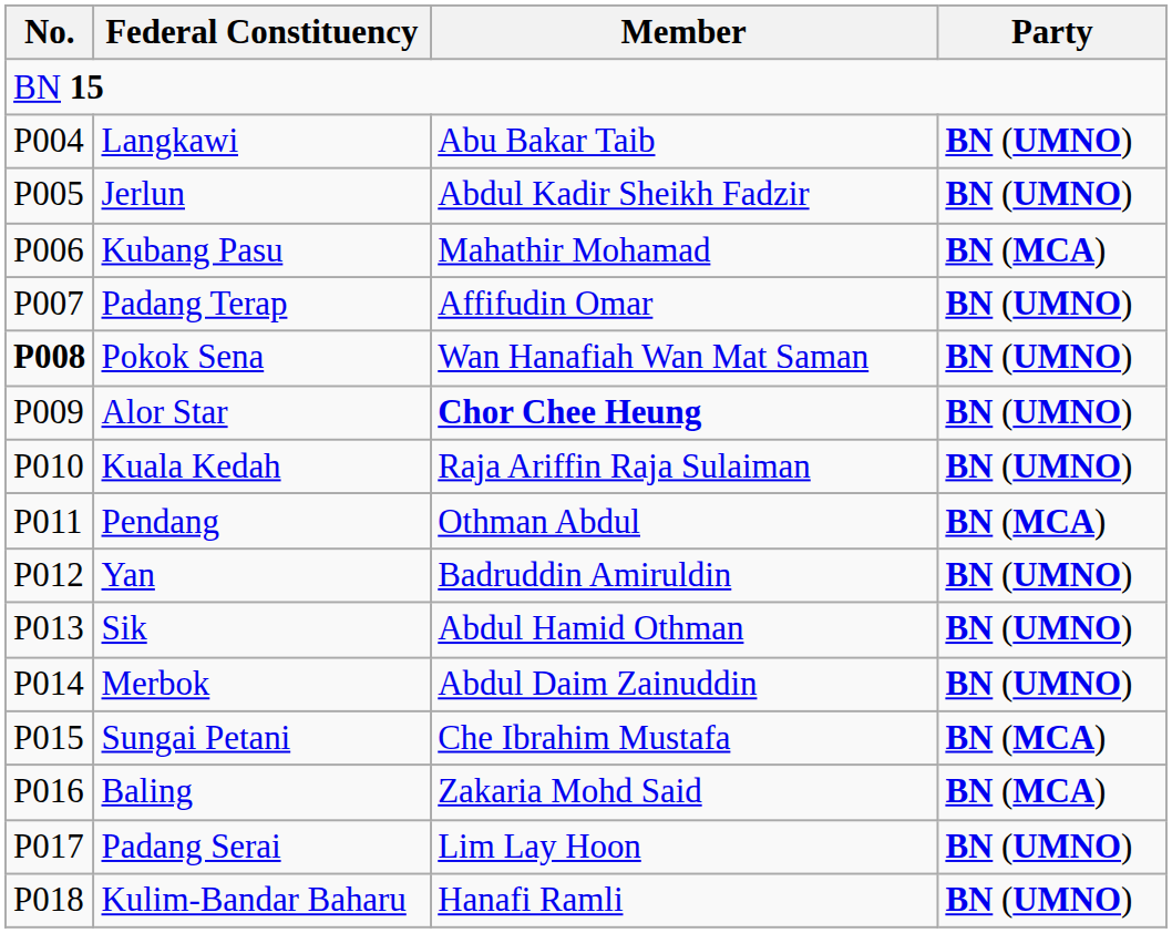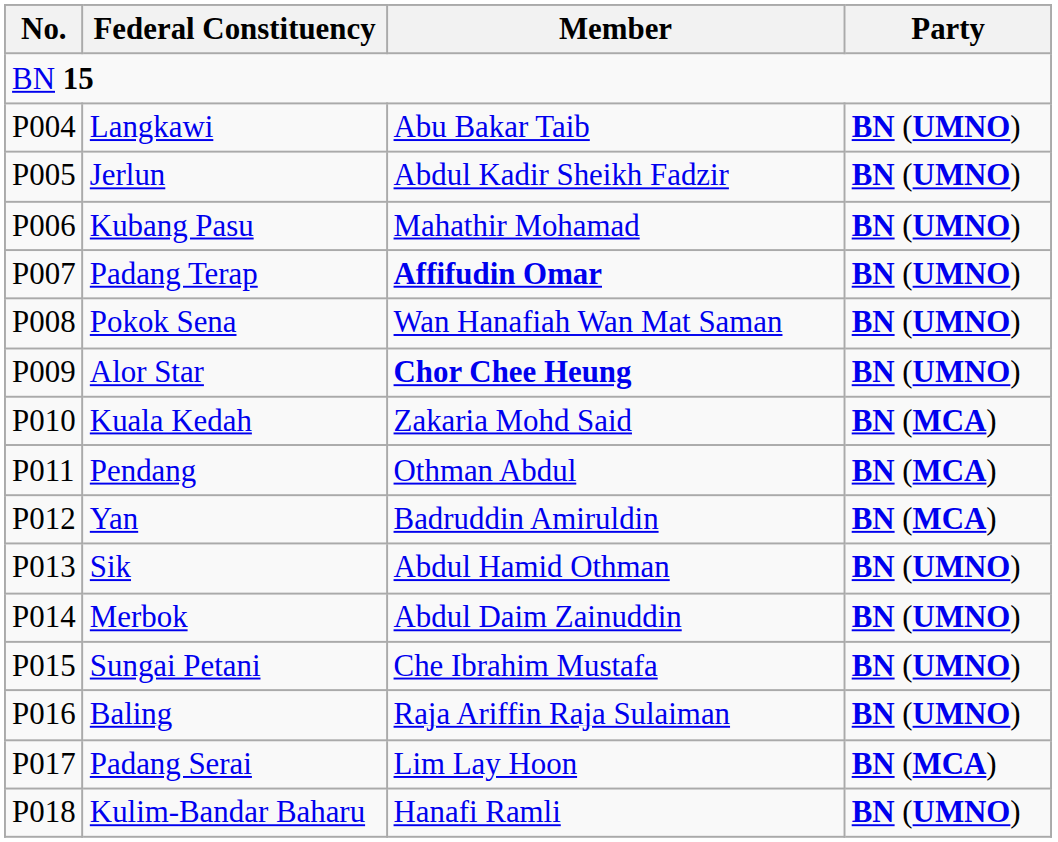Kubang Pasu | Party: BN (MCA) -> BN (UMNO)
Padang Terap | Member: normal -> bold
Pokok Sena | No.: bold -> normal
Kuala Kedah | Member: Raja Ariffin Raja Sulaiman -> Zakaria Mohd Said
Kuala Kedah | Party: BN (UMNO) -> BN (MCA)
Yan | Party: BN (UMNO) -> BN (MCA)
Sungai Petani | Party: BN (MCA) -> BN (UMNO)
Baling | Member: Zakaria Mohd Said -> Raja Ariffin Raja Sulaiman
Baling | Party: BN (MCA) -> BN (UMNO)
Padang Serai | Party: BN (UMNO) -> BN (MCA)
